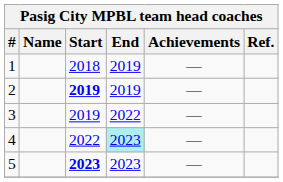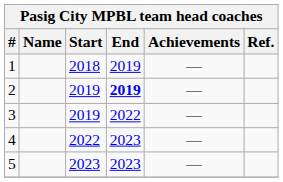2 | Start: bold -> normal
2 | End: normal -> bold
4 | End: paleturquoise background -> no background
5 | Start: bold -> normal
